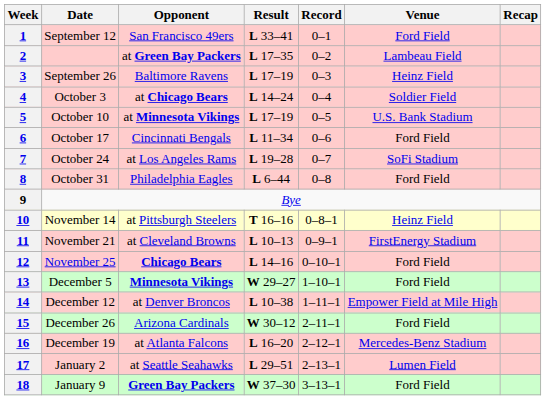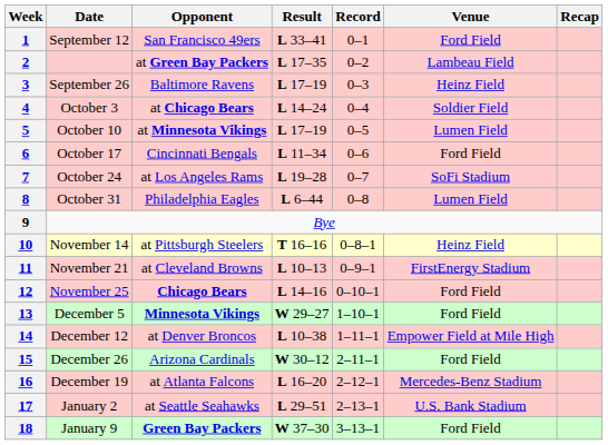5 | Venue: U.S. Bank Stadium -> Lumen Field
8 | Venue: Ford Field -> Lumen Field
17 | Venue: Lumen Field -> U.S. Bank Stadium
